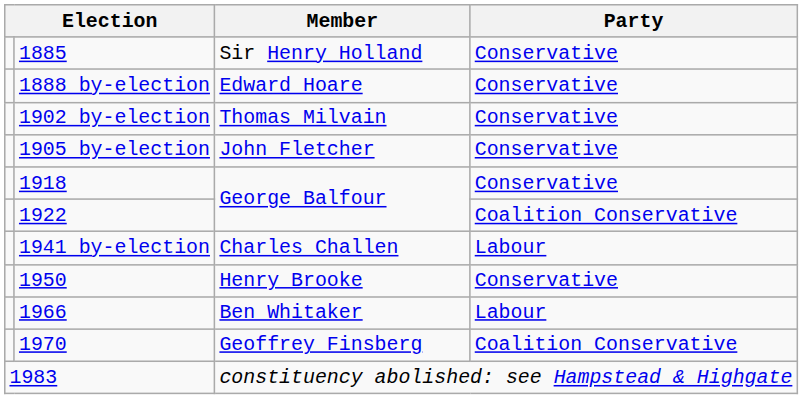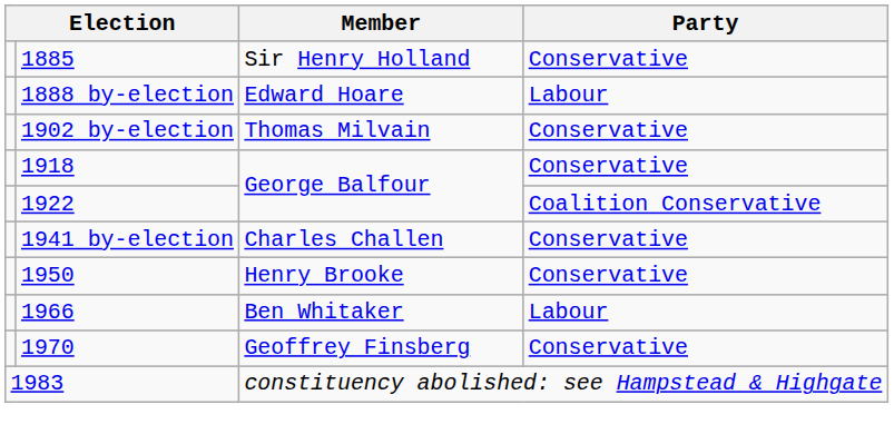Edward Hoare | Party: Conservative -> Labour
- row: 1905 by-election | John Fletcher | Conservative
Charles Challen | Party: Labour -> Conservative
Geoffrey Finsberg | Party: Coalition Conservative -> Conservative
